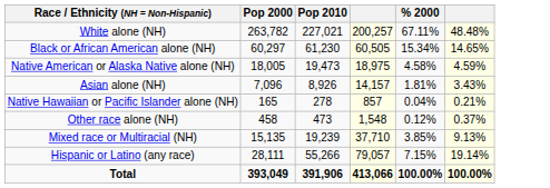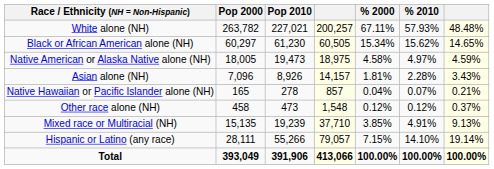+ column: % 2010 | 57.93% | 15.62% | 4.97% | 2.28% | 0.07% | 0.12% | 4.91% | 14.10% | 100.00%
